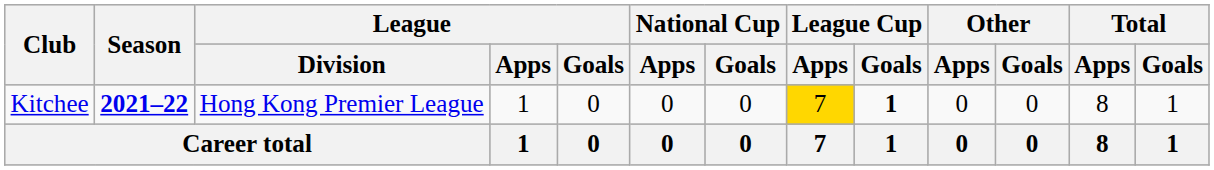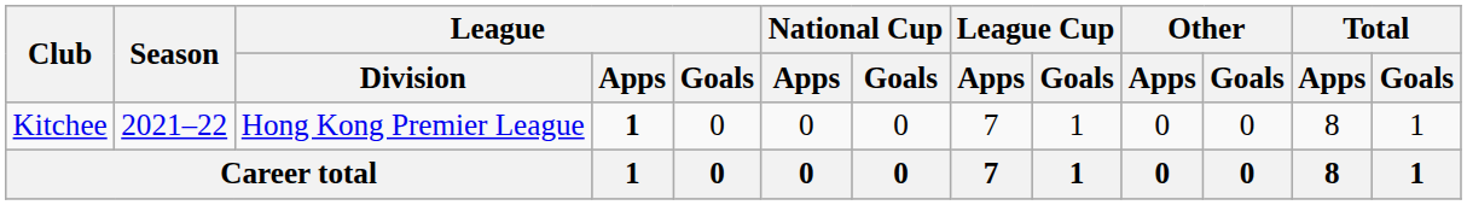Kitchee | Season: bold -> normal
Kitchee | League / Apps: normal -> bold
Kitchee | League Cup / Apps: gold background -> no background
Kitchee | League Cup / Goals: bold -> normal
